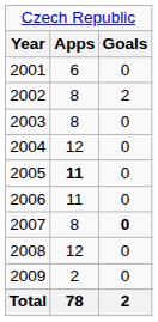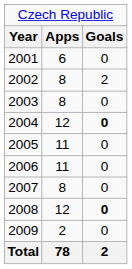2004 | column 3: normal -> bold
2005 | column 2: bold -> normal
2007 | column 3: bold -> normal
2008 | column 3: normal -> bold
